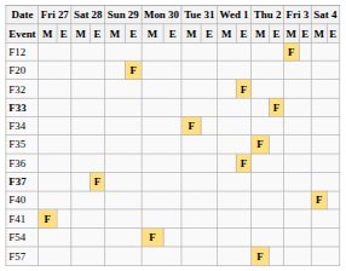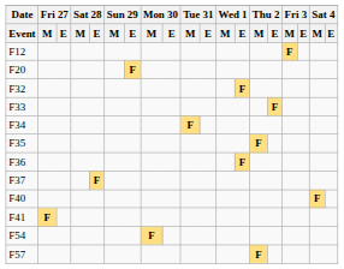F33 | Date / Event: bold -> normal
F37 | Date / Event: bold -> normal
